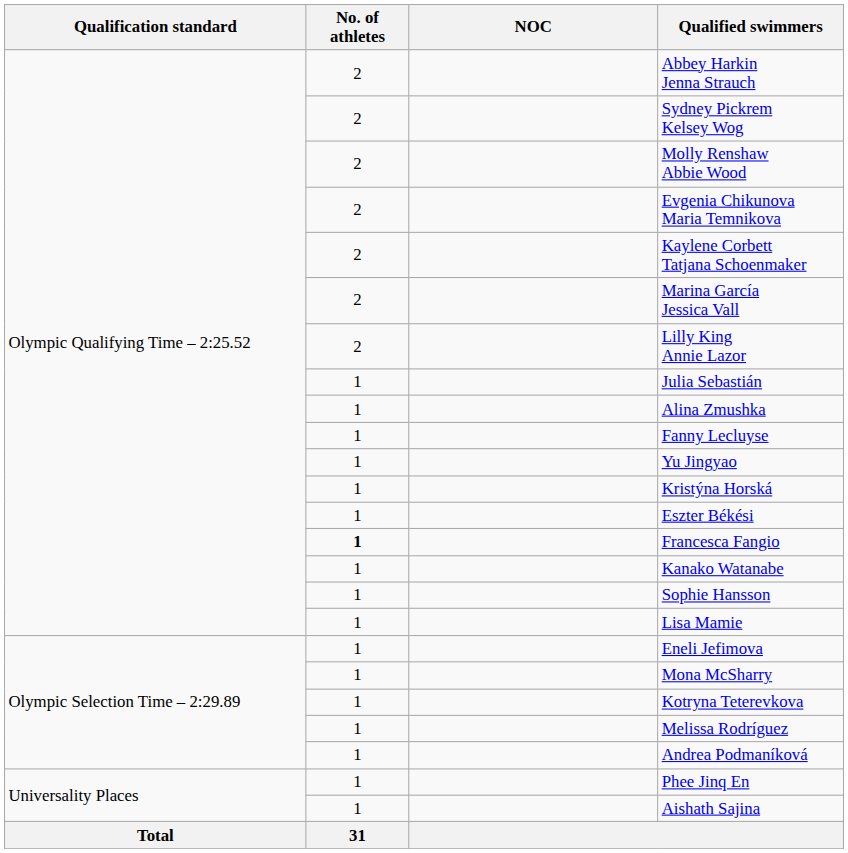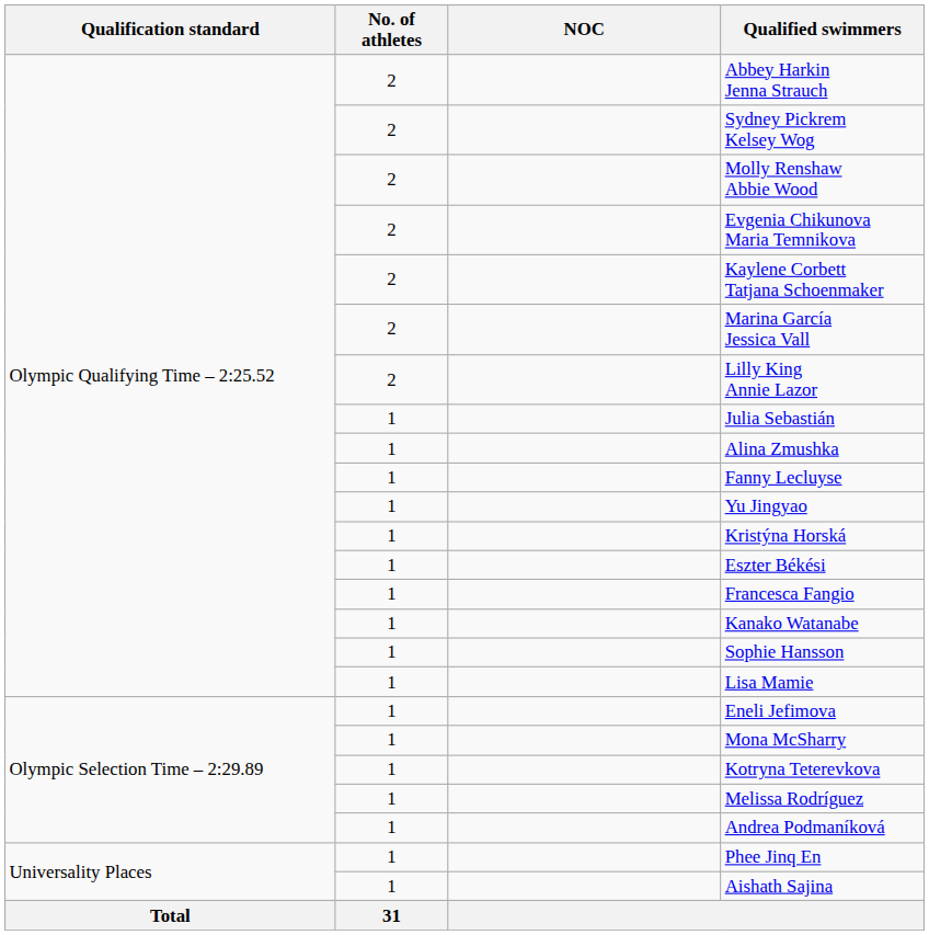Francesca Fangio | No. of athletes: bold -> normal
